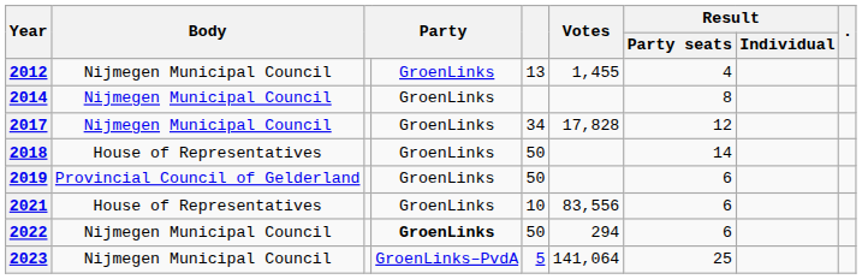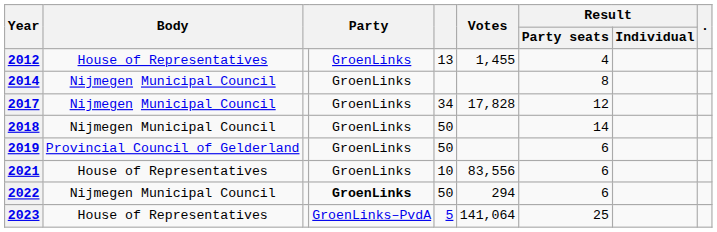2012 | Body: Nijmegen Municipal Council -> House of Representatives
2018 | Body: House of Representatives -> Nijmegen Municipal Council
2023 | Body: Nijmegen Municipal Council -> House of Representatives
